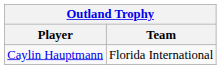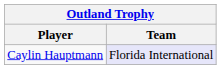Caylin Hauptmann | Team: no background -> lavender background
